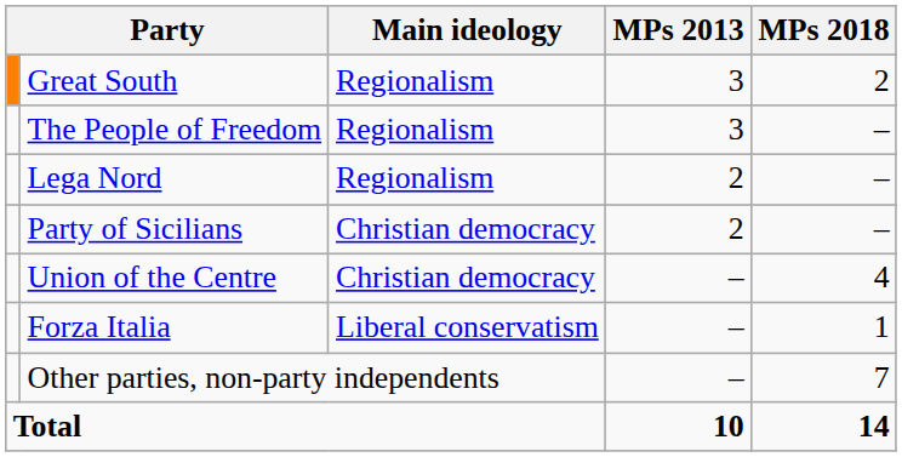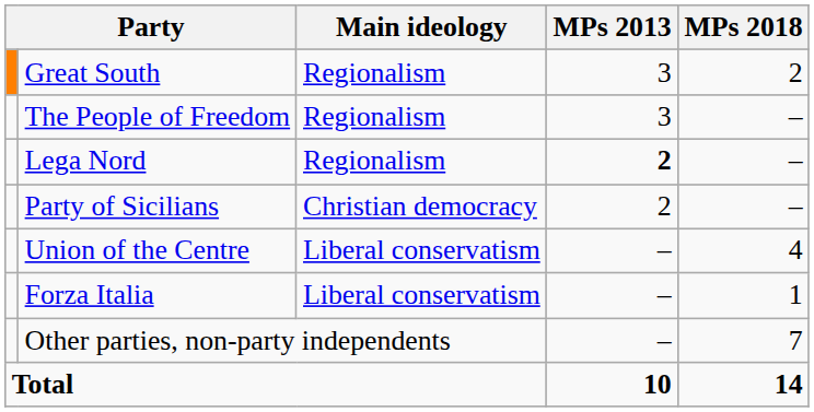Lega Nord | MPs 2013: normal -> bold
Union of the Centre | Main ideology: Christian democracy -> Liberal conservatism
